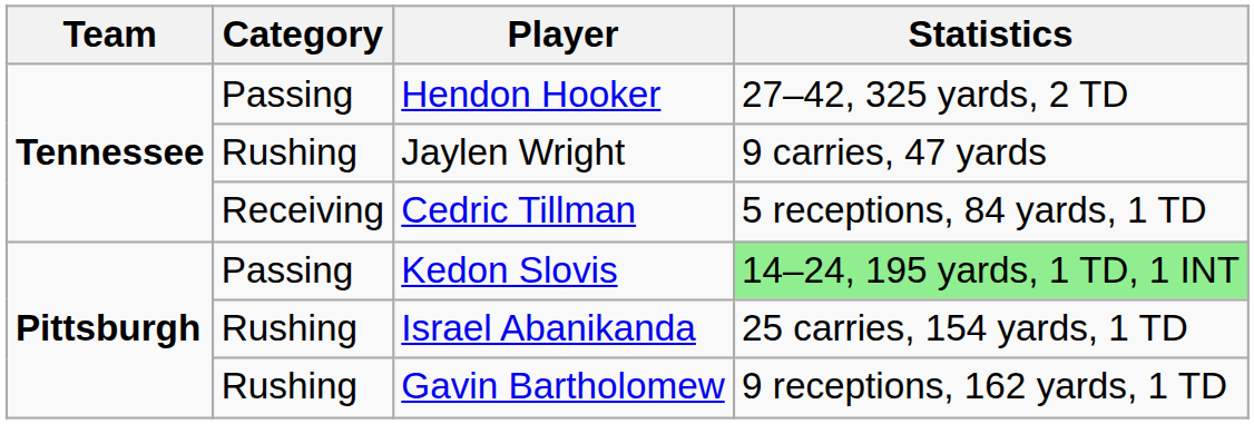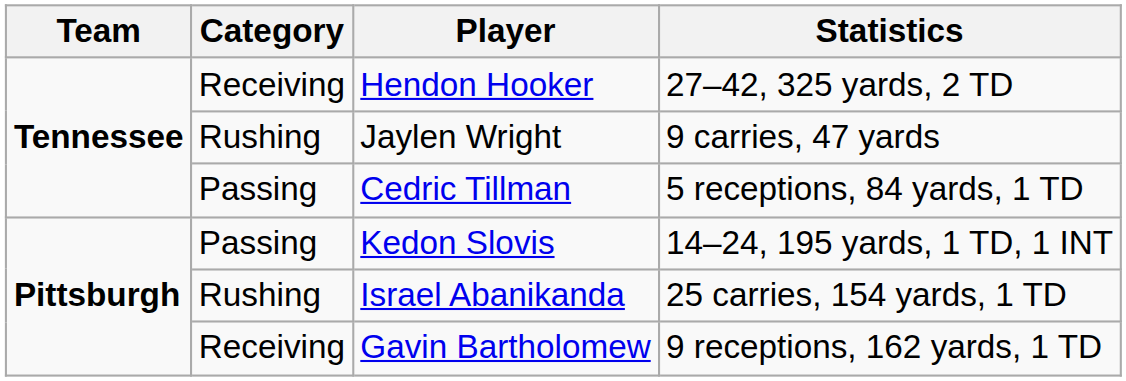Hendon Hooker | Category: Passing -> Receiving
Cedric Tillman | Category: Receiving -> Passing
Kedon Slovis | Statistics: lightgreen background -> no background
Gavin Bartholomew | Category: Rushing -> Receiving
